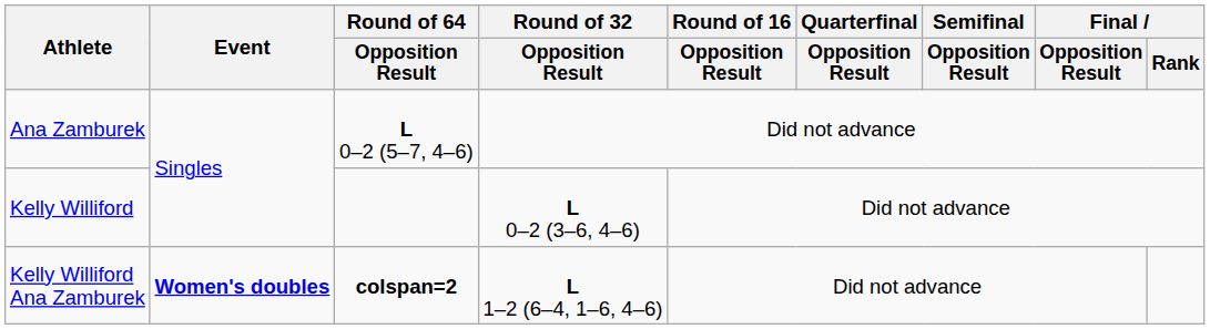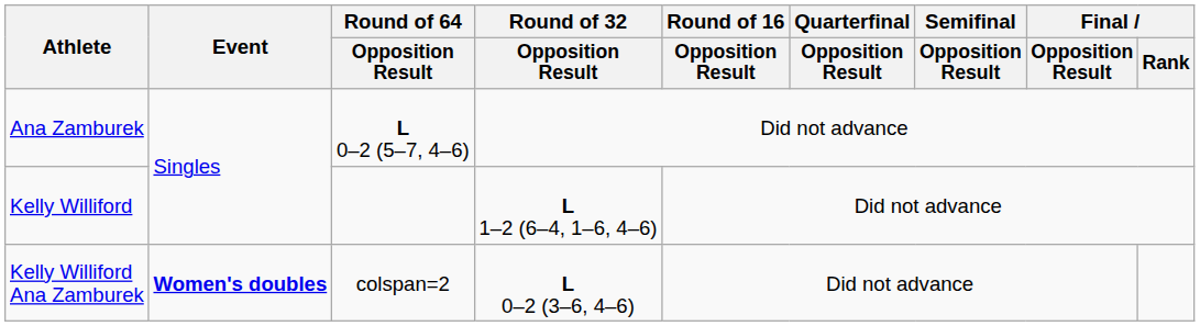Kelly Williford | Round of 32 / Opposition Result: L 0–2 (3–6, 4–6) -> L 1–2 (6–4, 1–6, 4–6)
Kelly Williford Ana Zamburek | Round of 64 / Opposition Result: bold -> normal
Kelly Williford Ana Zamburek | Round of 32 / Opposition Result: L 1–2 (6–4, 1–6, 4–6) -> L 0–2 (3–6, 4–6)
